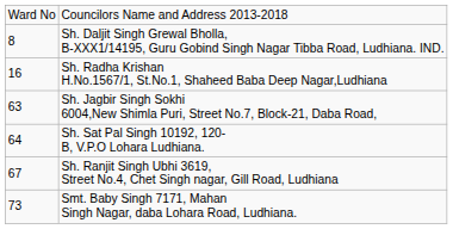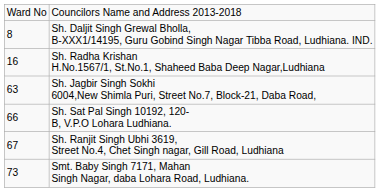Sh. Sat Pal Singh 10192, 120- B, V.P.O Lohara Ludhiana. | column 1: 64 -> 66
